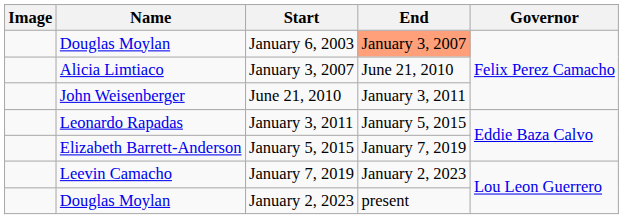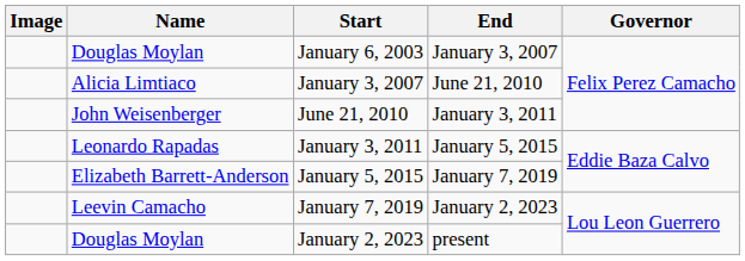January 6, 2003 | End: lightsalmon background -> no background
